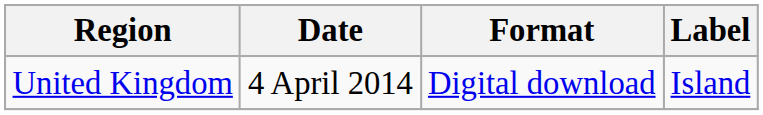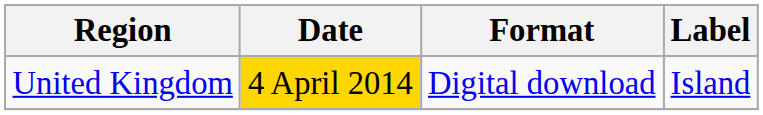United Kingdom | Date: no background -> gold background
